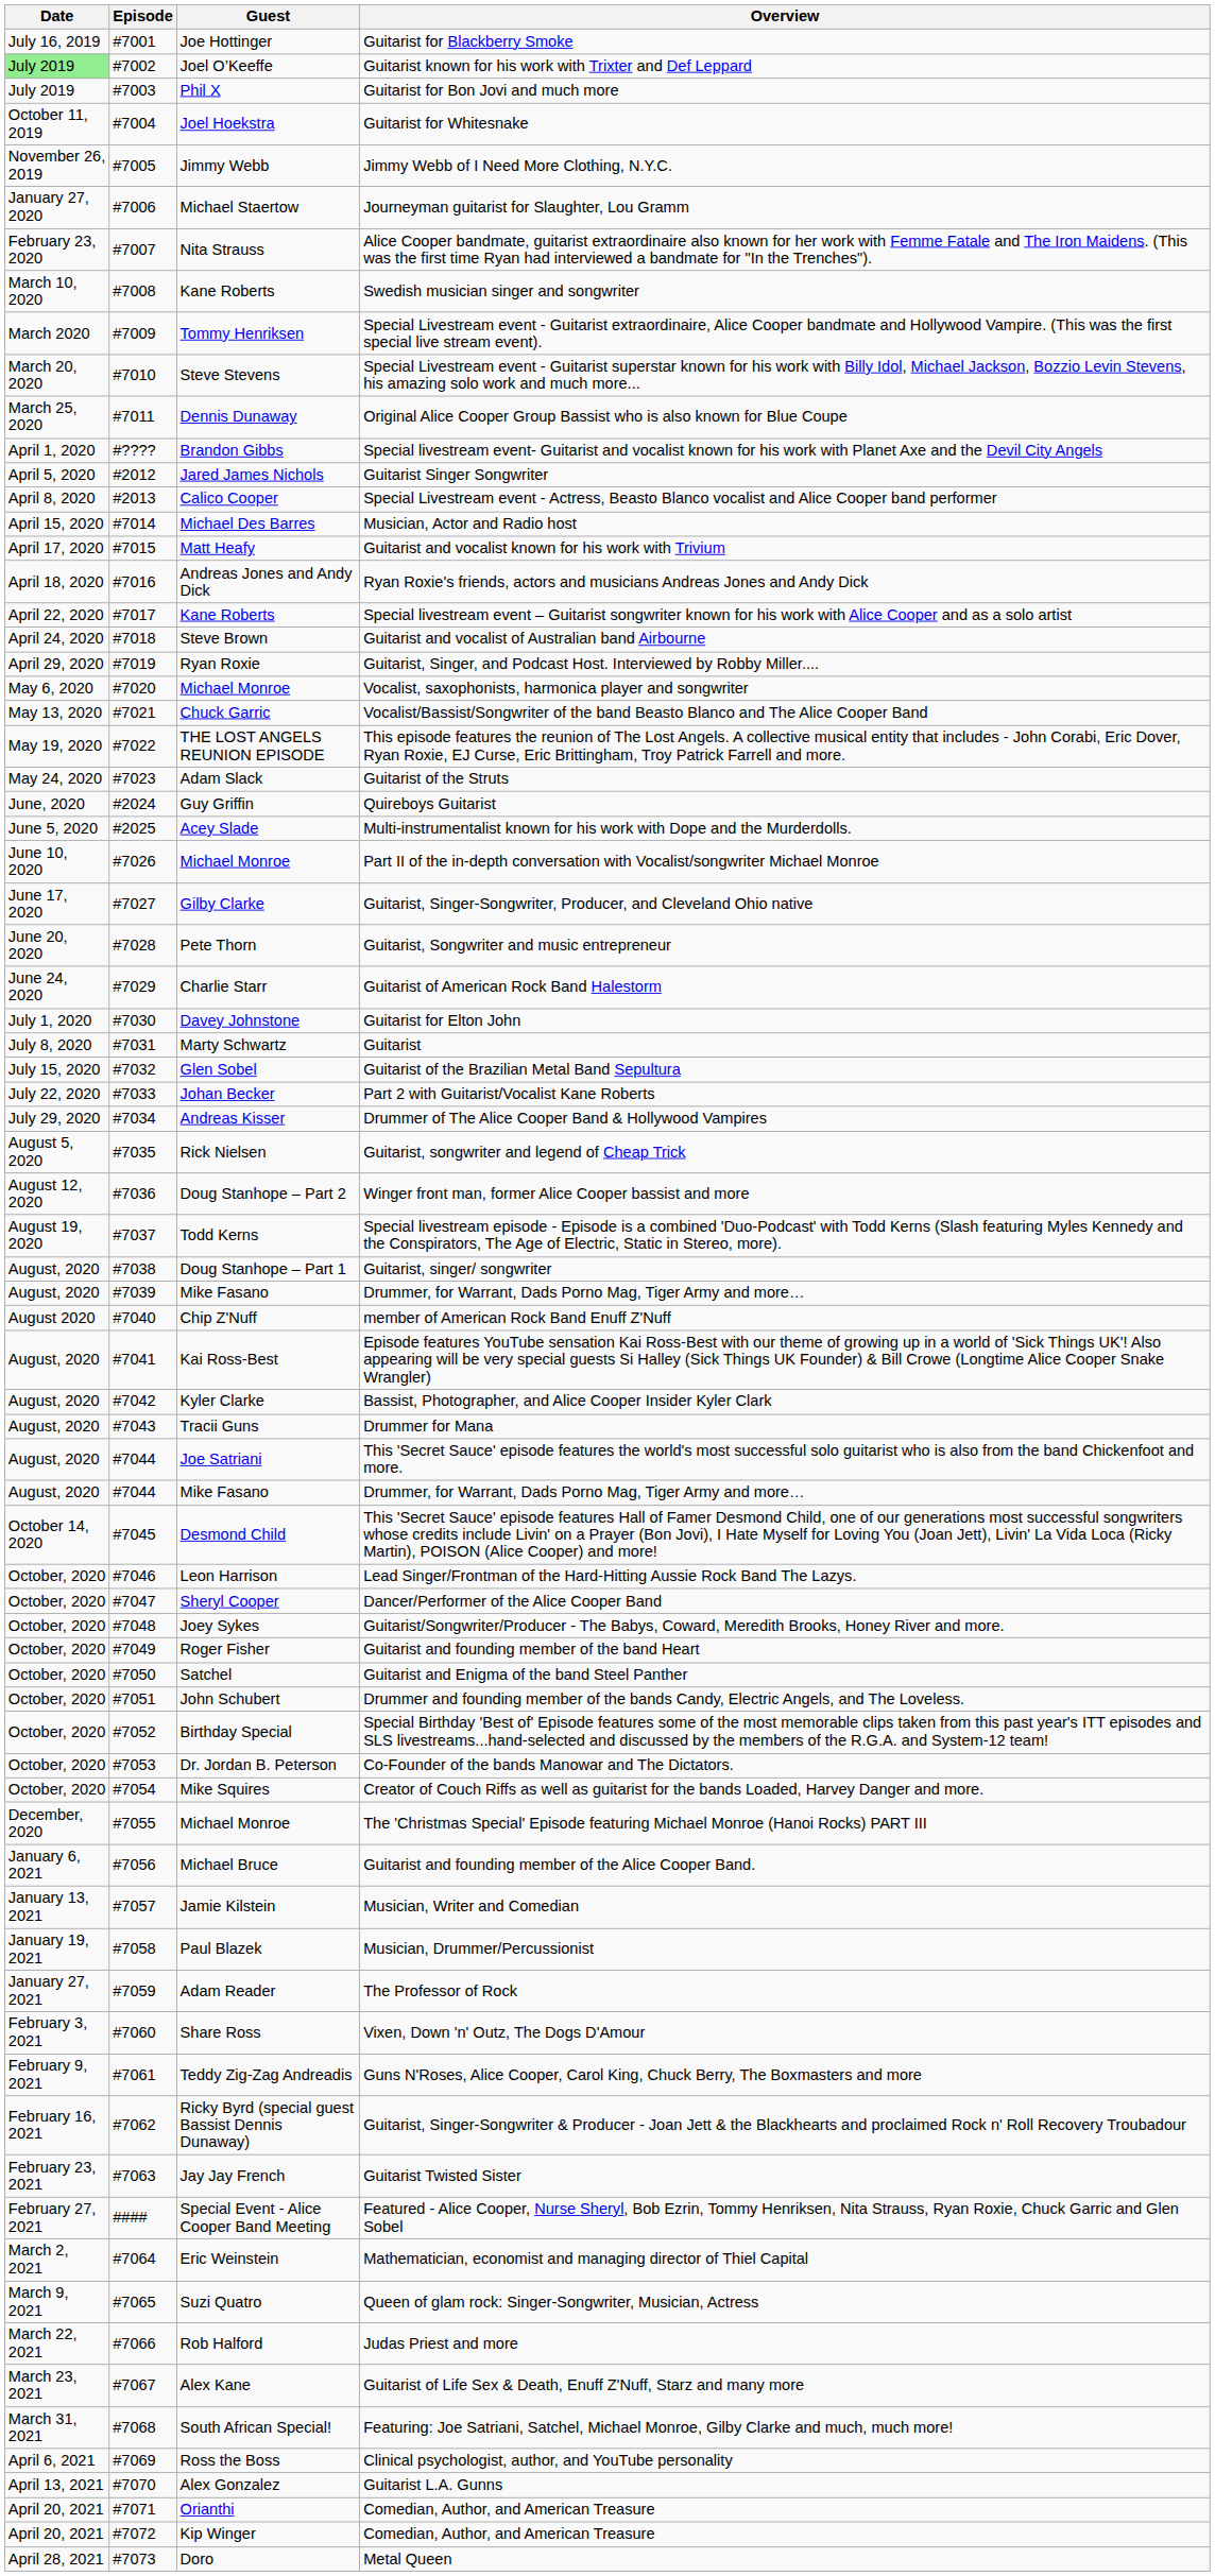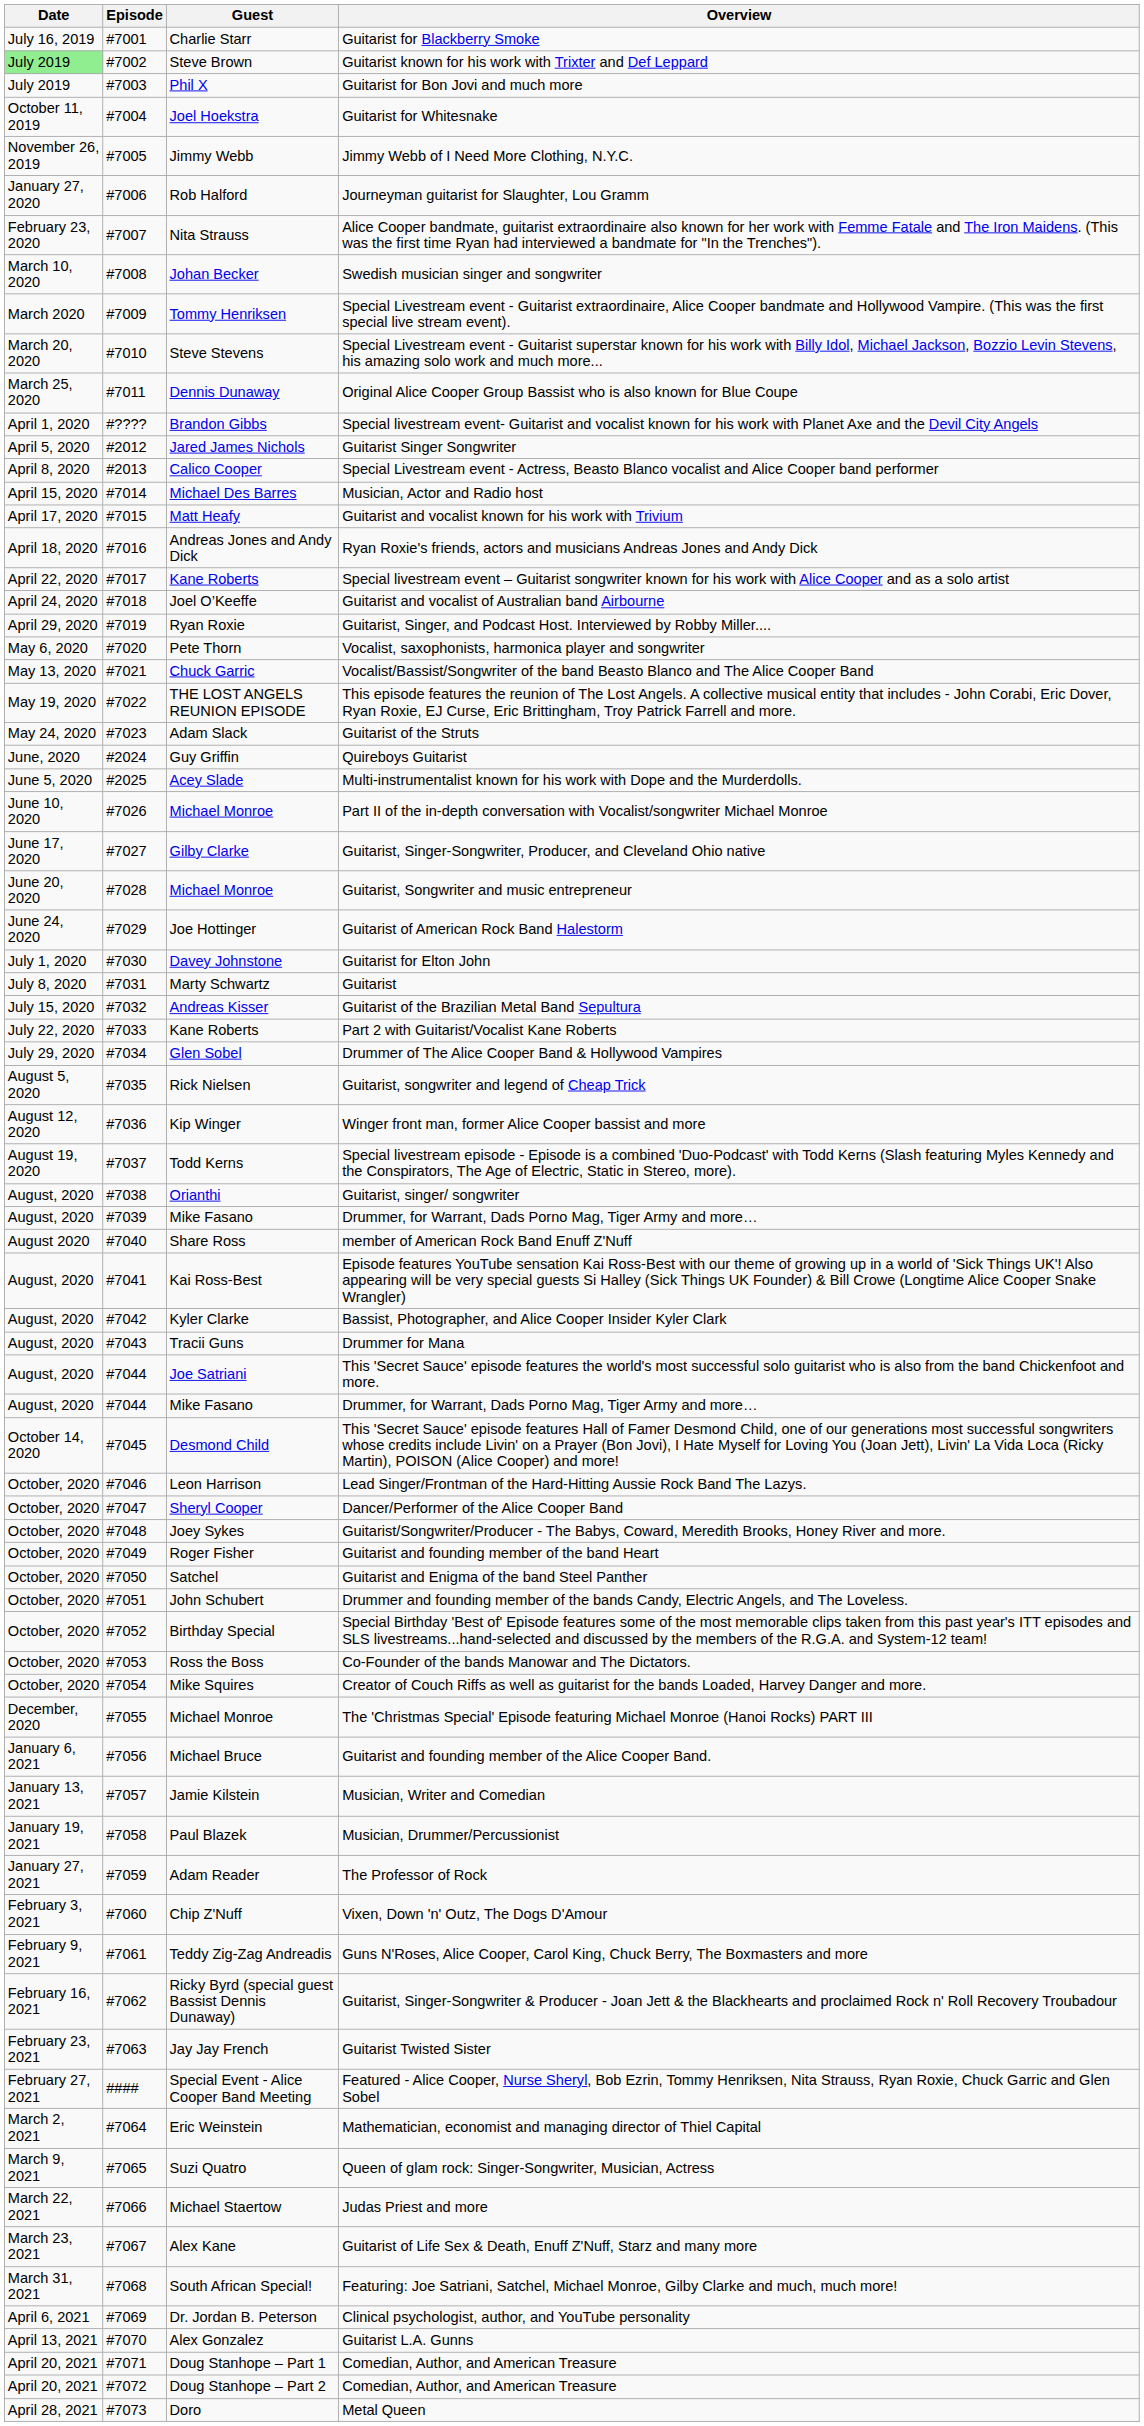Guitarist for Blackberry Smoke | Guest: Joe Hottinger -> Charlie Starr
Guitarist known for his work with Trixter and Def Leppard | Guest: Joel O’Keeffe -> Steve Brown
Journeyman guitarist for Slaughter, Lou Gramm | Guest: Michael Staertow -> Rob Halford
Swedish musician singer and songwriter | Guest: Kane Roberts -> Johan Becker
Guitarist and vocalist of Australian band Airbourne | Guest: Steve Brown -> Joel O’Keeffe
Vocalist, saxophonists, harmonica player and songwriter | Guest: Michael Monroe -> Pete Thorn
Guitarist, Songwriter and music entrepreneur | Guest: Pete Thorn -> Michael Monroe
Guitarist of American Rock Band Halestorm | Guest: Charlie Starr -> Joe Hottinger
Guitarist of the Brazilian Metal Band Sepultura | Guest: Glen Sobel -> Andreas Kisser
Part 2 with Guitarist/Vocalist Kane Roberts | Guest: Johan Becker -> Kane Roberts
Drummer of The Alice Cooper Band & Hollywood Vampires | Guest: Andreas Kisser -> Glen Sobel
Winger front man, former Alice Cooper bassist and more | Guest: Doug Stanhope – Part 2 -> Kip Winger
Guitarist, singer/ songwriter | Guest: Doug Stanhope – Part 1 -> Orianthi
member of American Rock Band Enuff Z'Nuff | Guest: Chip Z'Nuff -> Share Ross
Co-Founder of the bands Manowar and The Dictators. | Guest: Dr. Jordan B. Peterson -> Ross the Boss
Vixen, Down 'n' Outz, The Dogs D'Amour | Guest: Share Ross -> Chip Z'Nuff
Judas Priest and more | Guest: Rob Halford -> Michael Staertow
Clinical psychologist, author, and YouTube personality | Guest: Ross the Boss -> Dr. Jordan B. Peterson
#7071 / Comedian, Author, and American Treasure | Guest: Orianthi -> Doug Stanhope – Part 1
#7072 / Comedian, Author, and American Treasure | Guest: Kip Winger -> Doug Stanhope – Part 2
